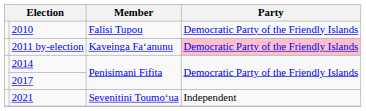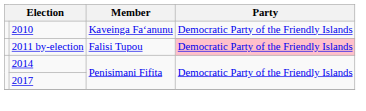2010 | Member: Falisi Tupou -> Kaveinga Faʻanunu
2011 by-election | Member: Kaveinga Faʻanunu -> Falisi Tupou
- row: 2021 | Sevenitini Toumoʻua | Independent
